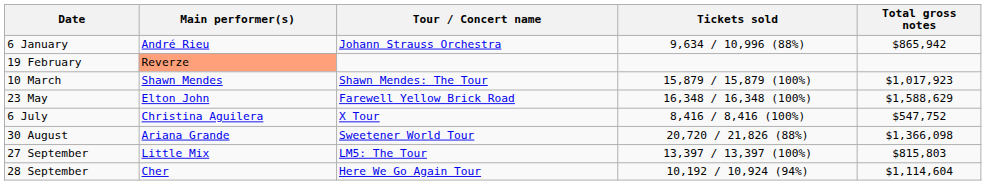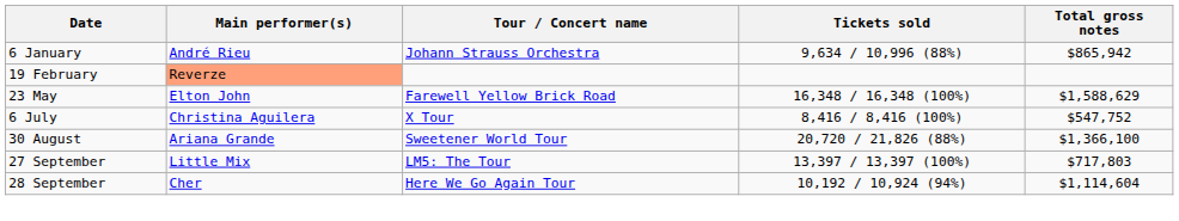- row: 10 March | Shawn Mendes | Shawn Mendes: The Tour | 15,879 / 15,879 (100%) | $1,017,923
30 August | Total gross notes: $1,366,098 -> $1,366,100
27 September | Total gross notes: $815,803 -> $717,803
